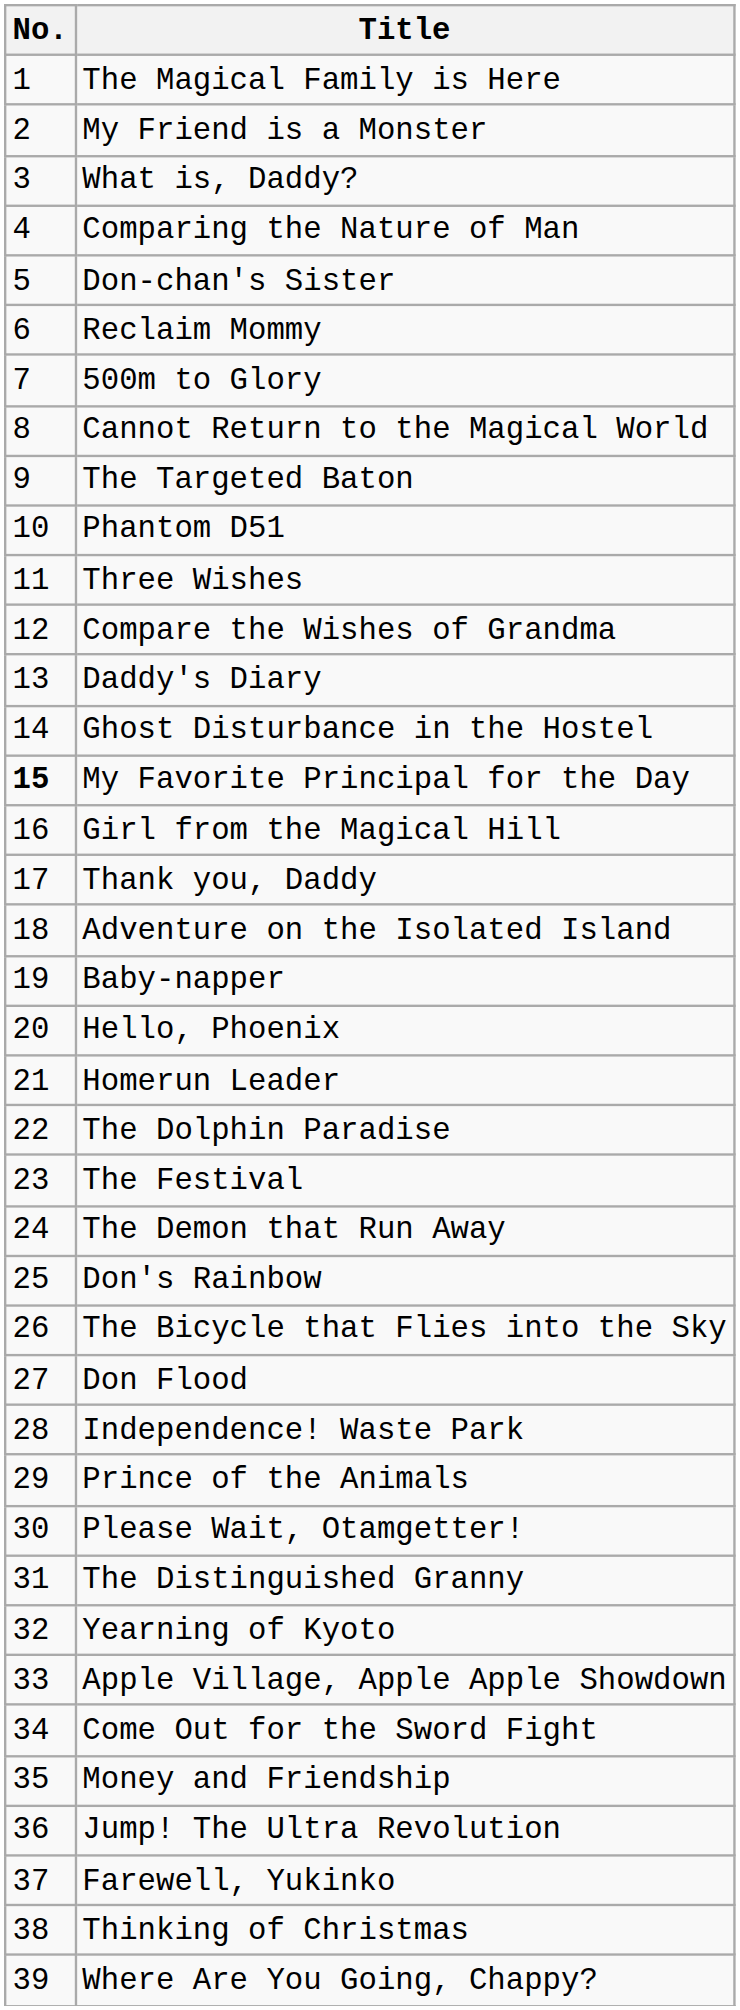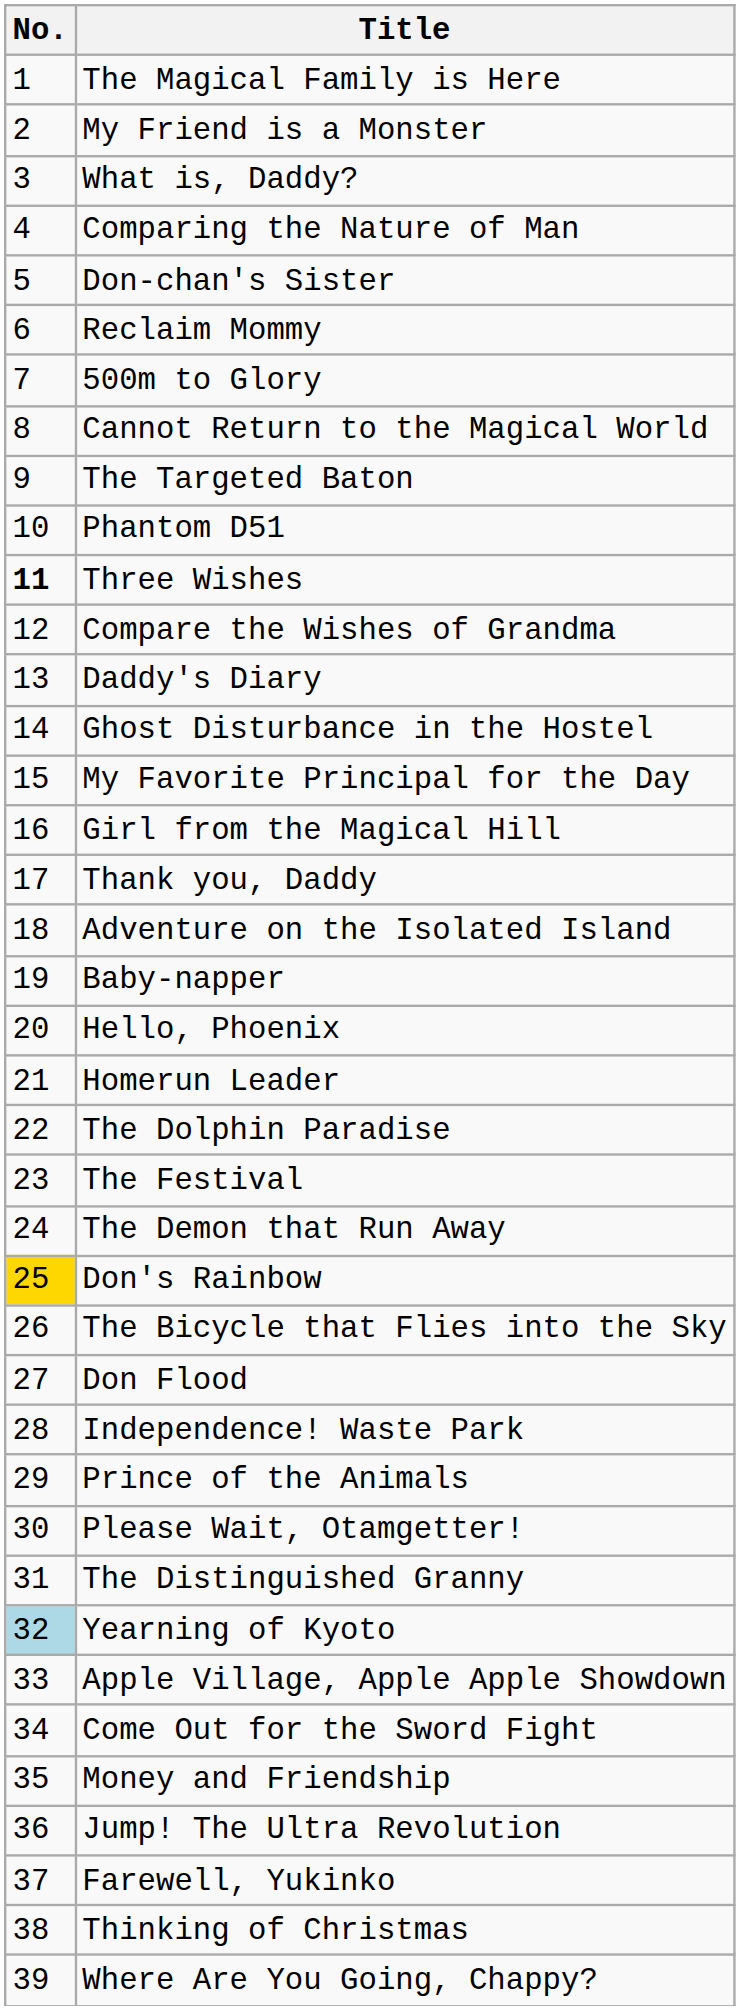Three Wishes | No.: normal -> bold
My Favorite Principal for the Day | No.: bold -> normal
Don's Rainbow | No.: no background -> gold background
Yearning of Kyoto | No.: no background -> lightblue background
